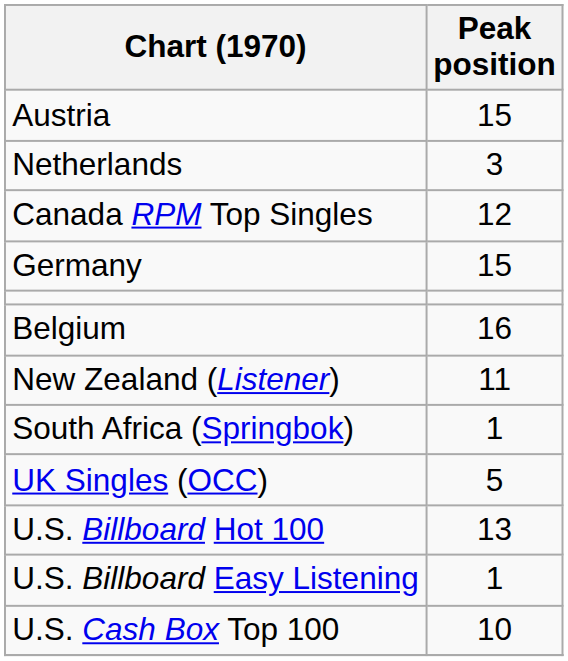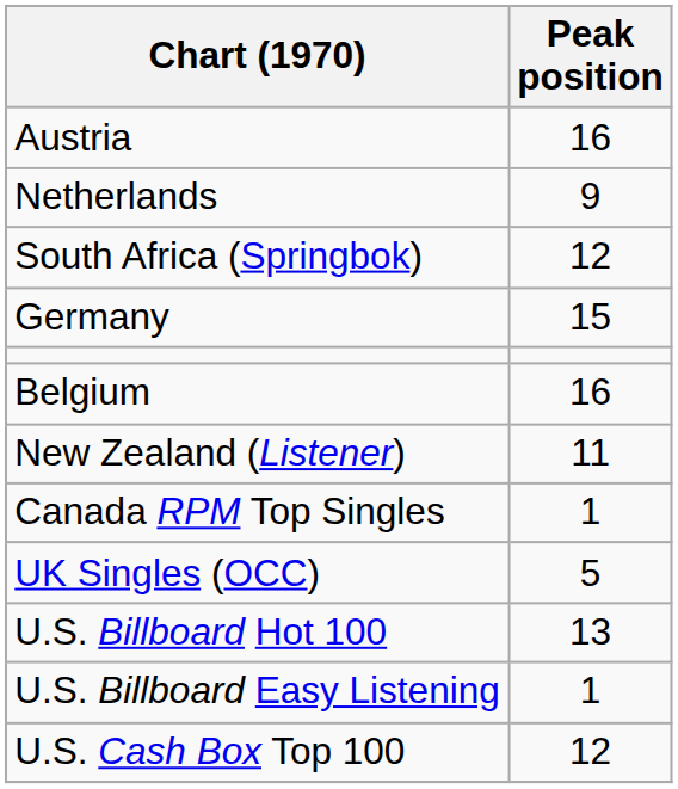row 2 | Peak position: 15 -> 16
row 3 | Peak position: 3 -> 9
row 4 | Chart (1970): Canada RPM Top Singles -> South Africa (Springbok)
row 9 | Chart (1970): South Africa (Springbok) -> Canada RPM Top Singles
row 13 | Peak position: 10 -> 12
